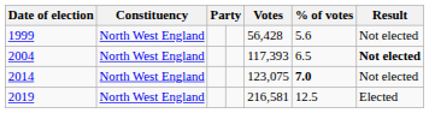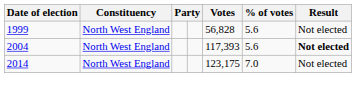1999 | Votes: 56,428 -> 56,828
2004 | % of votes: 6.5 -> 5.6
2014 | Votes: 123,075 -> 123,175
2014 | % of votes: bold -> normal
- row: 2019 | North West England | 216,581 | 12.5 | Elected
